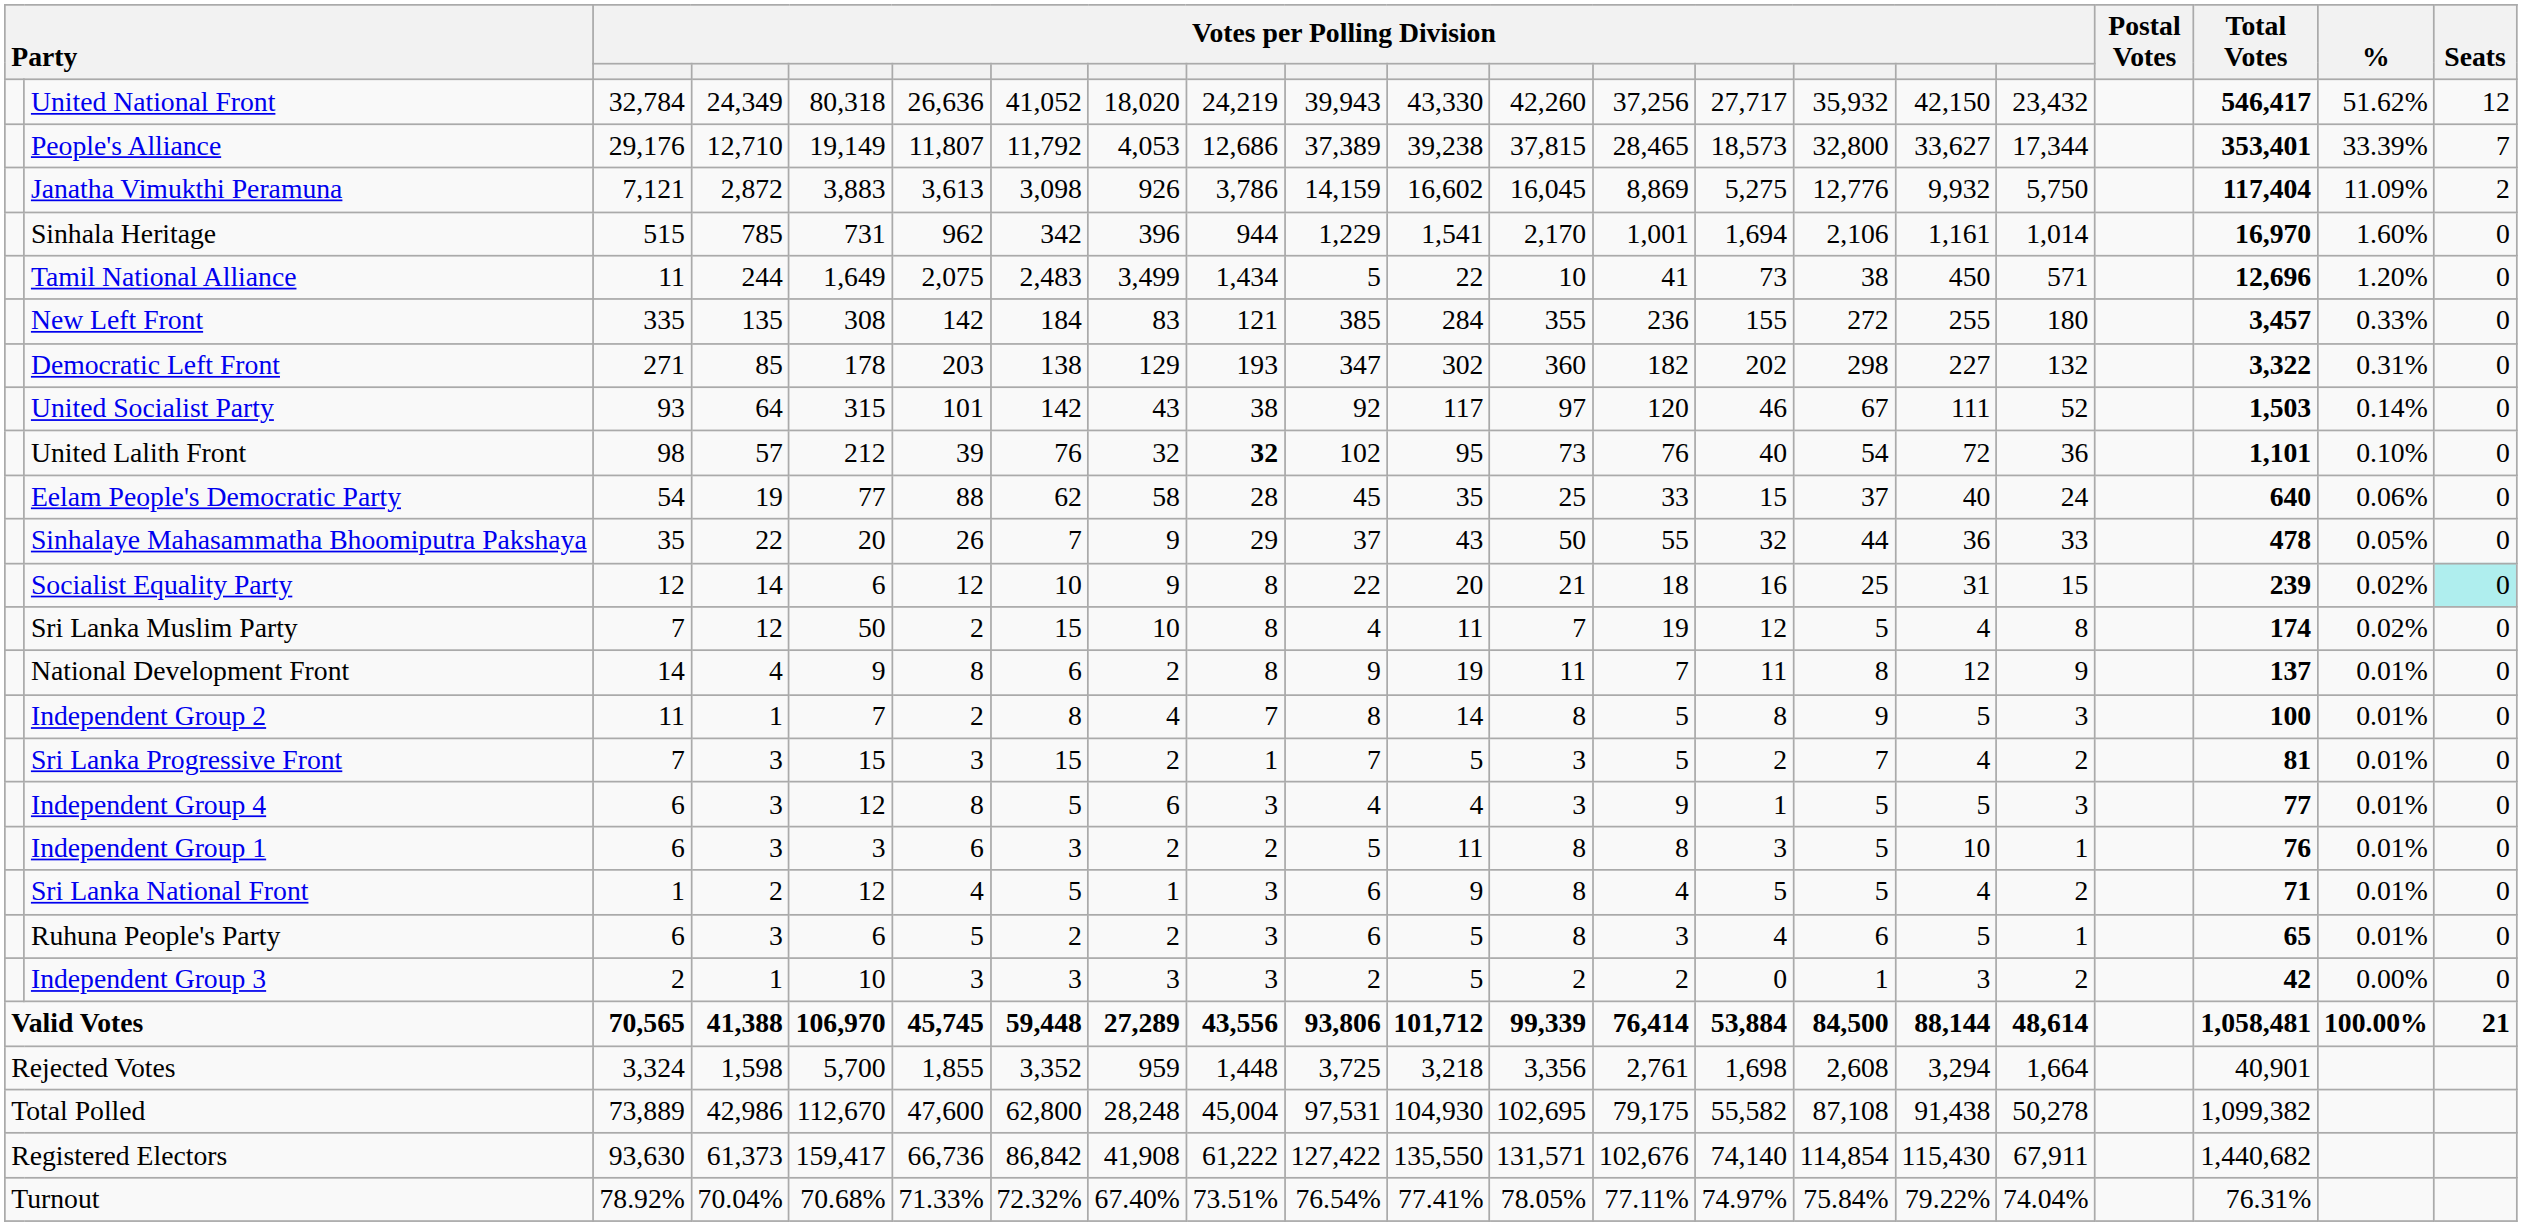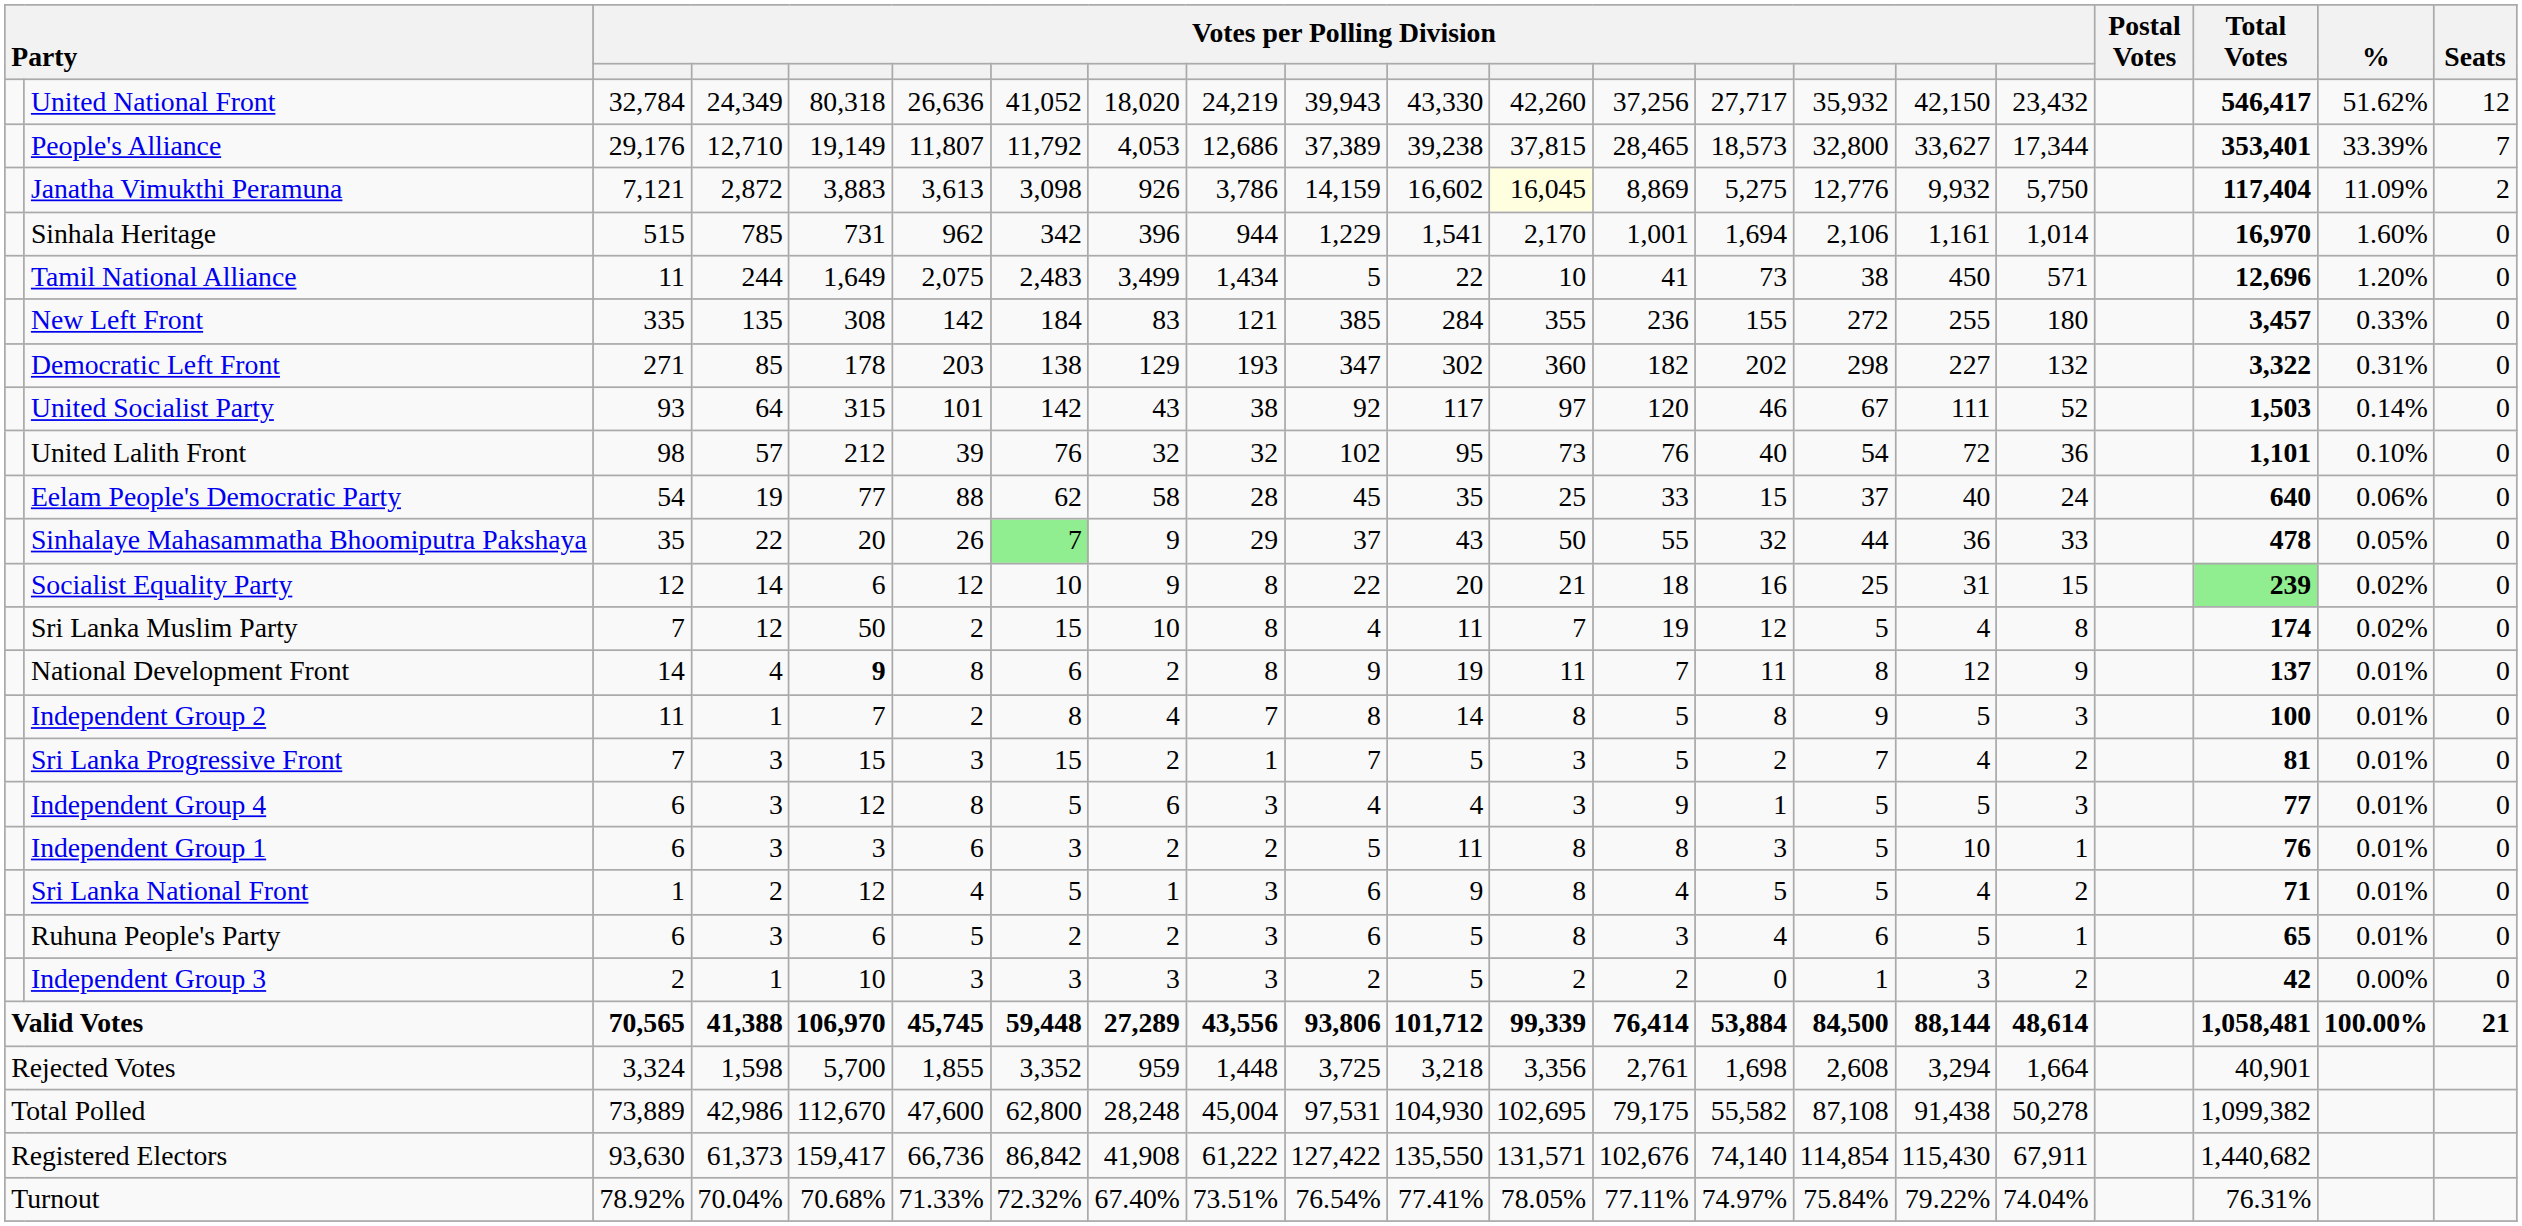Janatha Vimukthi Peramuna | column 12: no background -> lightyellow background
United Lalith Front | column 9: bold -> normal
Sinhalaye Mahasammatha Bhoomiputra Pakshaya | column 7: no background -> lightgreen background
Socialist Equality Party | Total Votes: no background -> lightgreen background
Socialist Equality Party | Seats: paleturquoise background -> no background
National Development Front | column 5: normal -> bold
